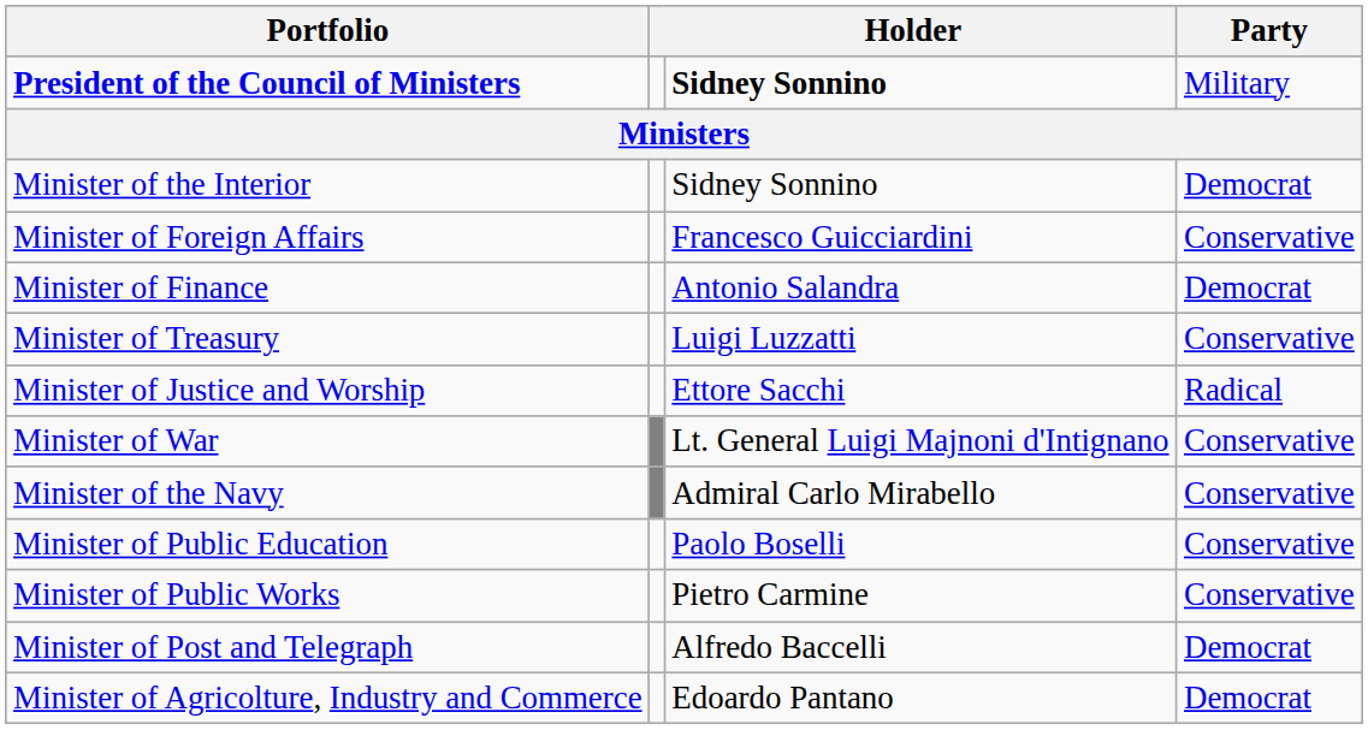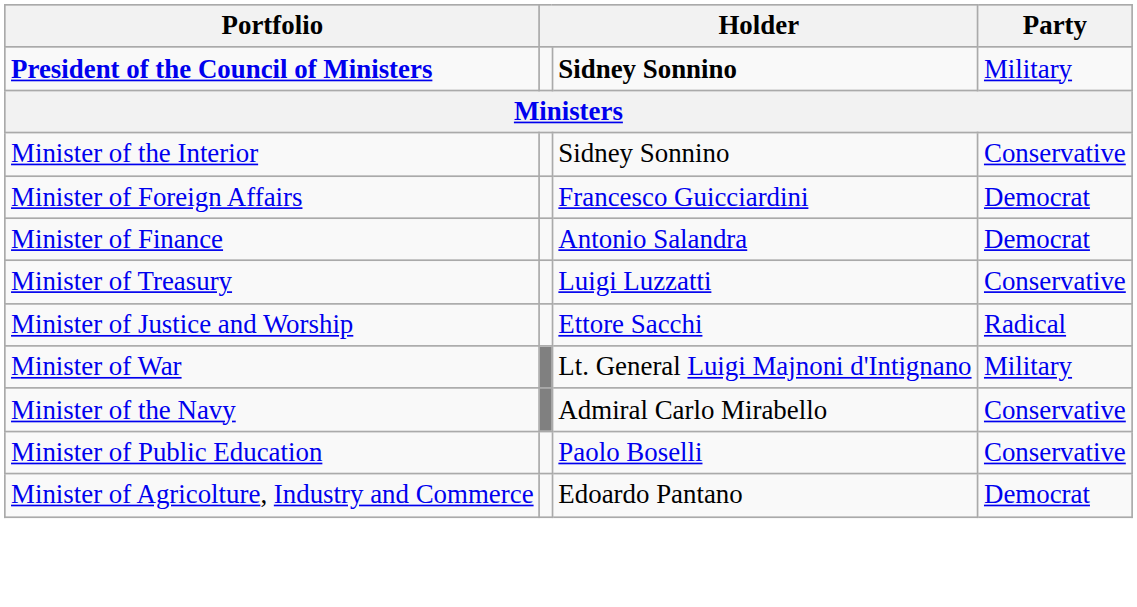Minister of the Interior | Party: Democrat -> Conservative
Minister of Foreign Affairs | Party: Conservative -> Democrat
Minister of War | Party: Conservative -> Military
- row: Minister of Public Works | Pietro Carmine | Conservative
- row: Minister of Post and Telegraph | Alfredo Baccelli | Democrat
